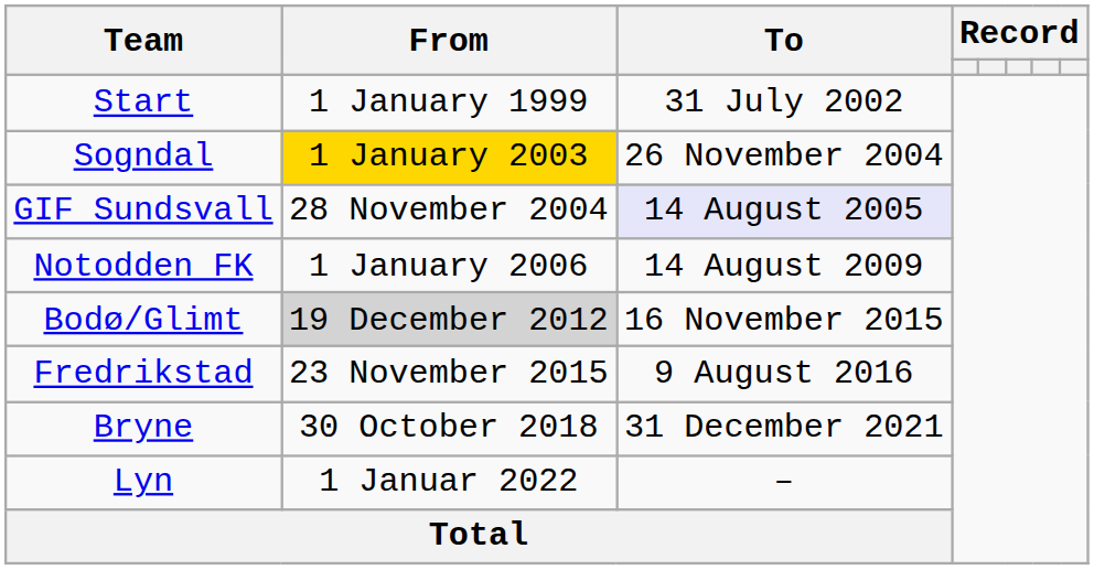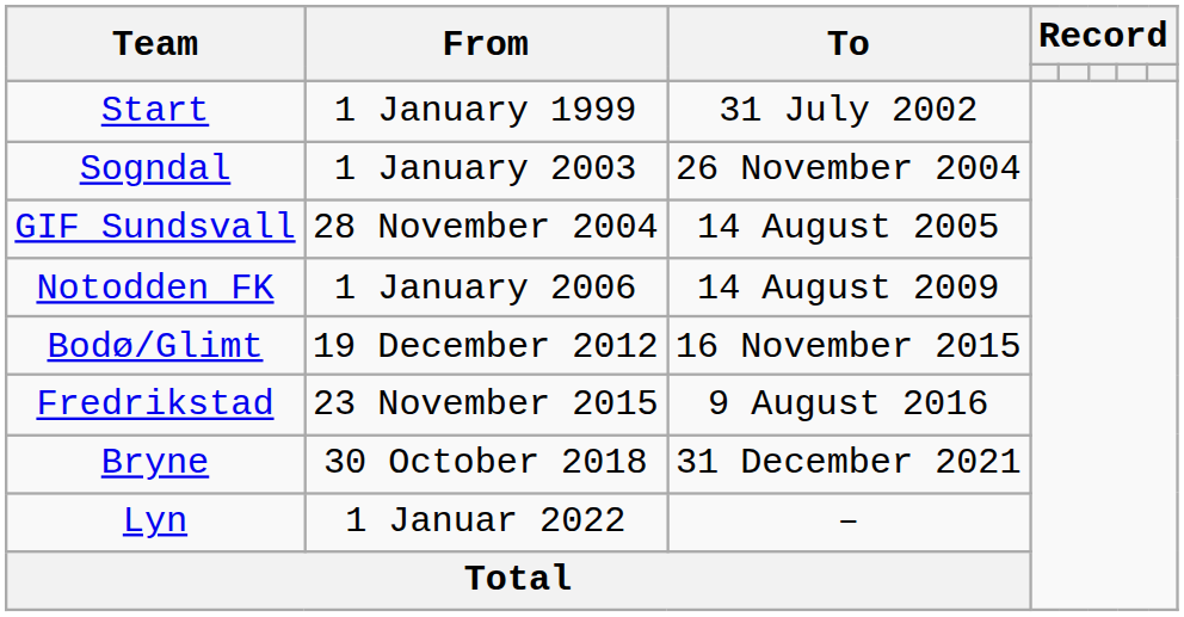Sogndal | From: gold background -> no background
GIF Sundsvall | To: lavender background -> no background
Bodø/Glimt | From: lightgrey background -> no background
